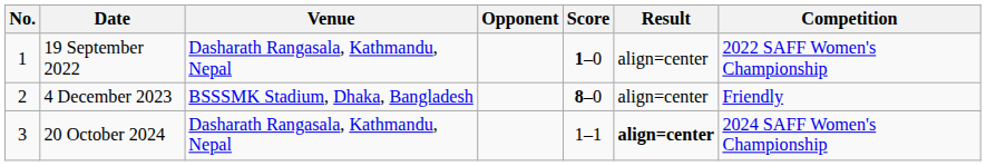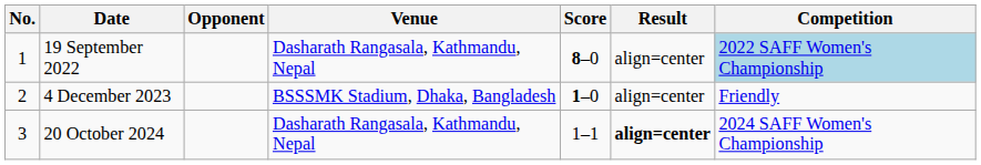columns swapped: Venue <-> Opponent
19 September 2022 | Score: 1–0 -> 8–0
19 September 2022 | Competition: no background -> lightblue background
4 December 2023 | Score: 8–0 -> 1–0
